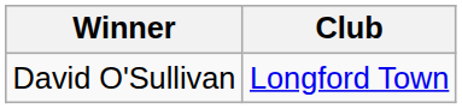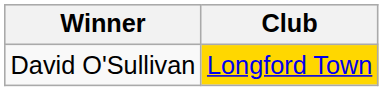David O'Sullivan | Club: no background -> gold background
